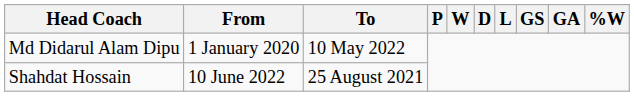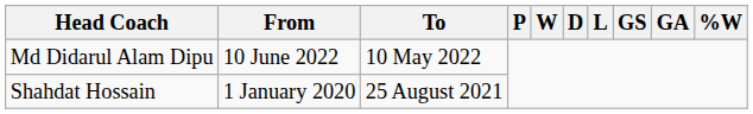Md Didarul Alam Dipu | From: 1 January 2020 -> 10 June 2022
Shahdat Hossain | From: 10 June 2022 -> 1 January 2020
